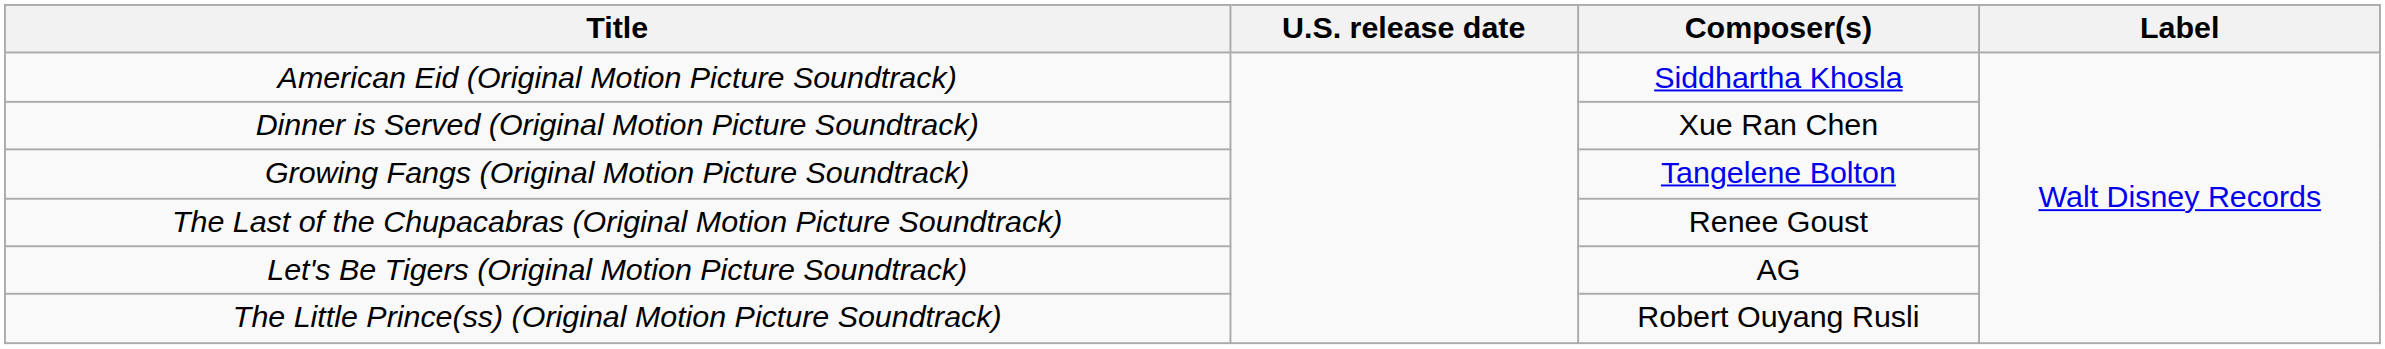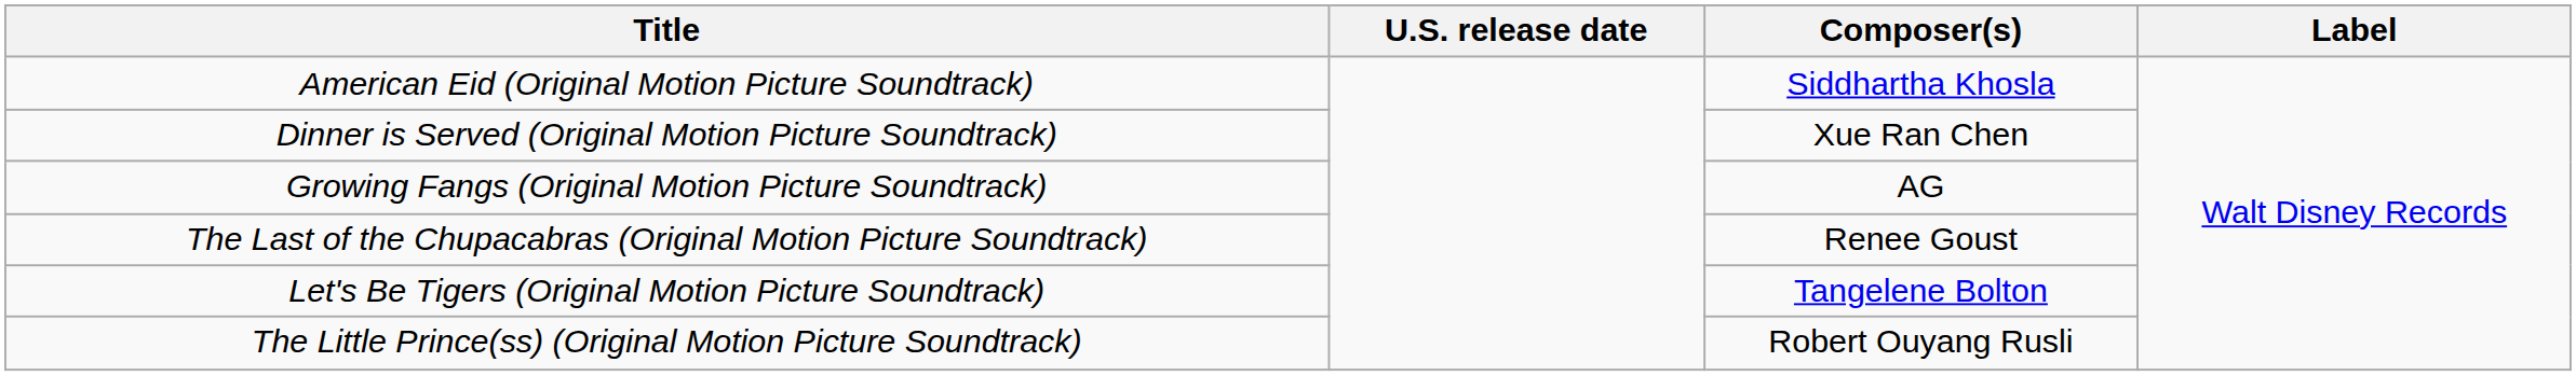Growing Fangs (Original Motion Picture Soundtrack) | Composer(s): Tangelene Bolton -> AG
Let's Be Tigers (Original Motion Picture Soundtrack) | Composer(s): AG -> Tangelene Bolton
